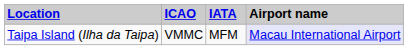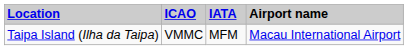Taipa Island (Ilha da Taipa) | column 4: lavender background -> no background
